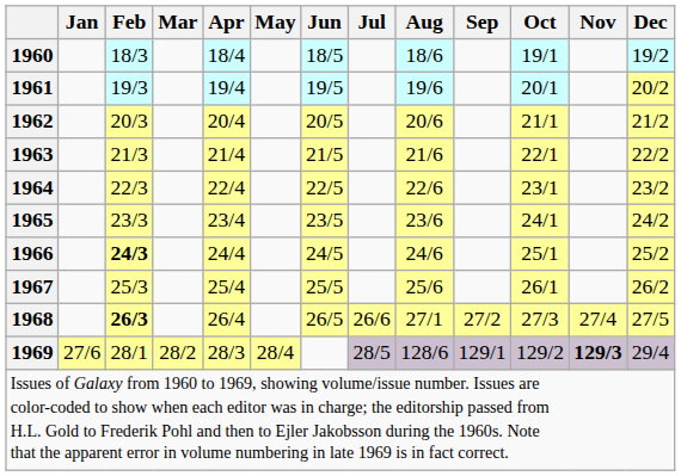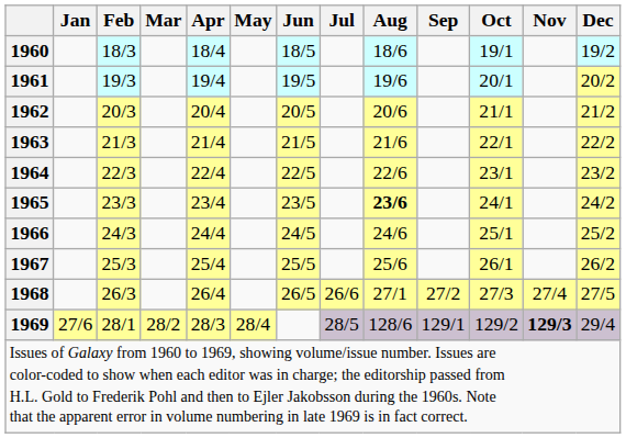1965 | Aug: normal -> bold
1966 | Feb: bold -> normal
1968 | Feb: bold -> normal
